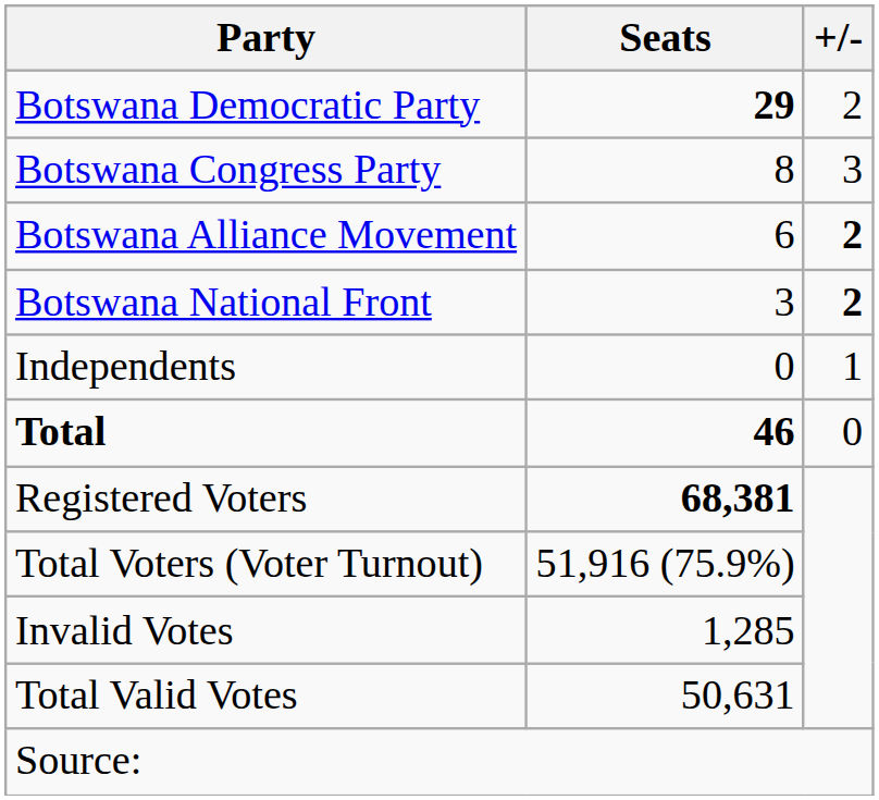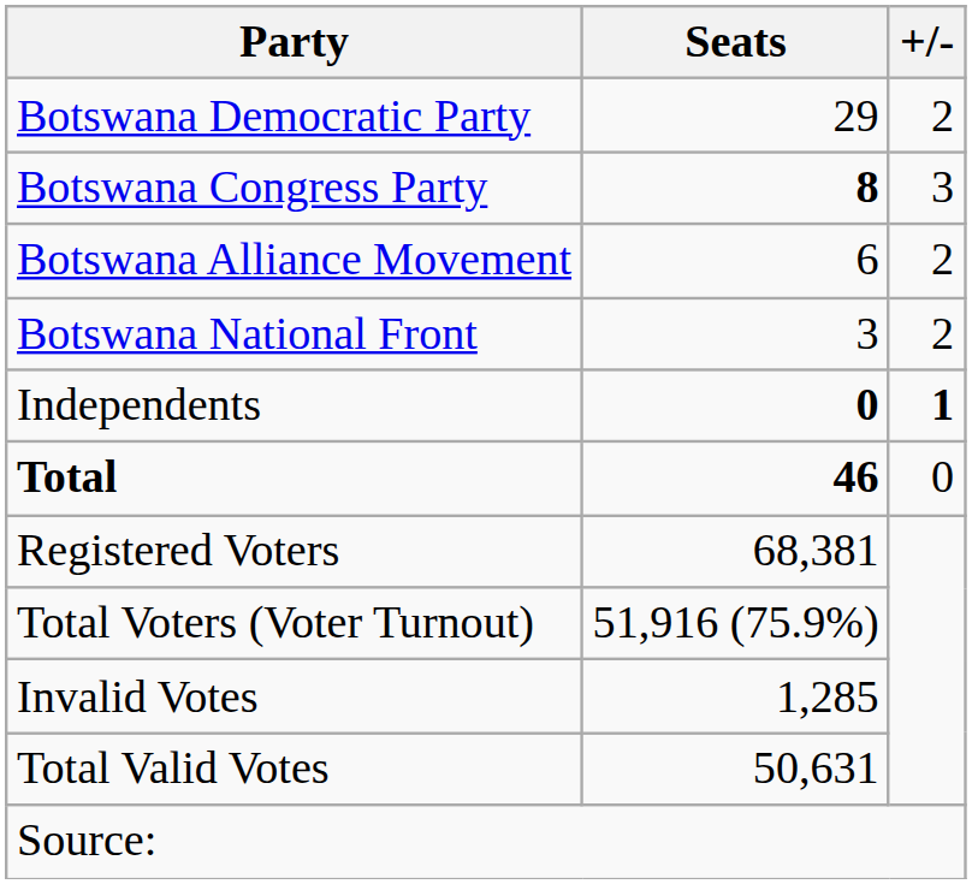Botswana Democratic Party | Seats: bold -> normal
Botswana Congress Party | Seats: normal -> bold
Botswana Alliance Movement | +/-: bold -> normal
Botswana National Front | +/-: bold -> normal
Independents | Seats: normal -> bold
Independents | +/-: normal -> bold
Registered Voters | Seats: bold -> normal
